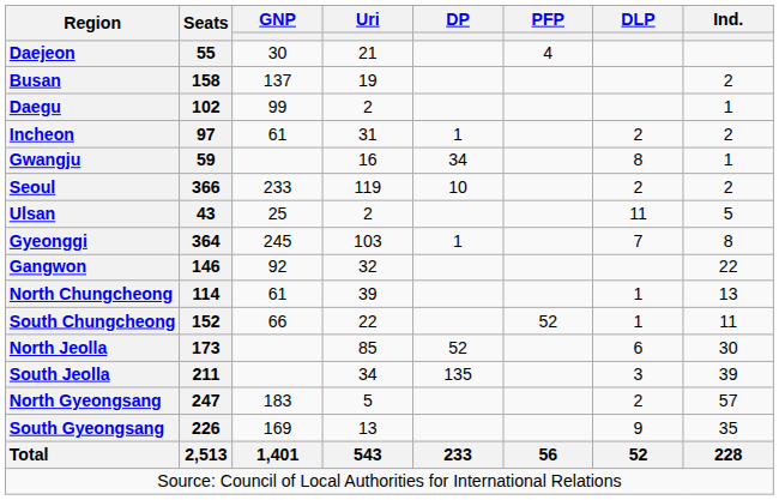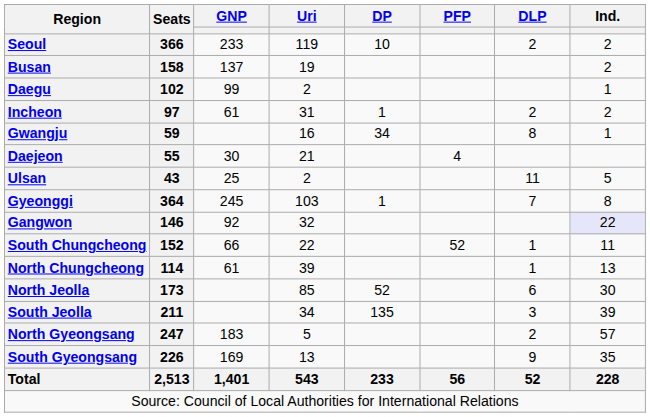rows swapped: Seoul <-> Daejeon
Gangwon | Ind.: no background -> lavender background
rows swapped: North Chungcheong <-> South Chungcheong
